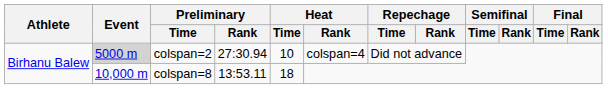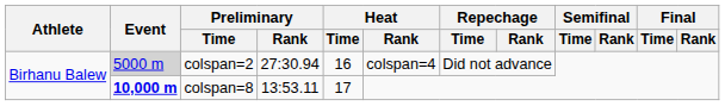colspan=2 | Heat / Time: 10 -> 16
colspan=8 | Event: normal -> bold
colspan=8 | Heat / Time: 18 -> 17
